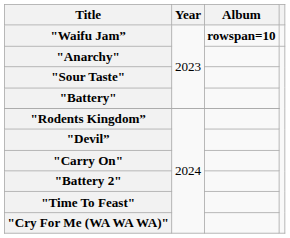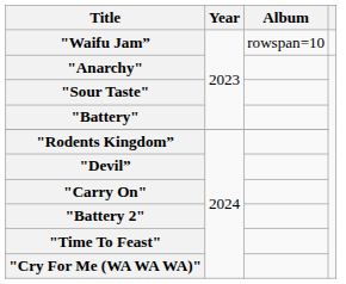"Waifu Jam” | Album: bold -> normal
